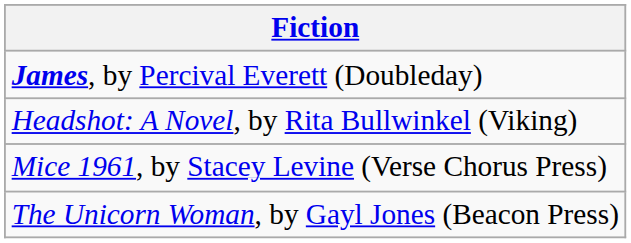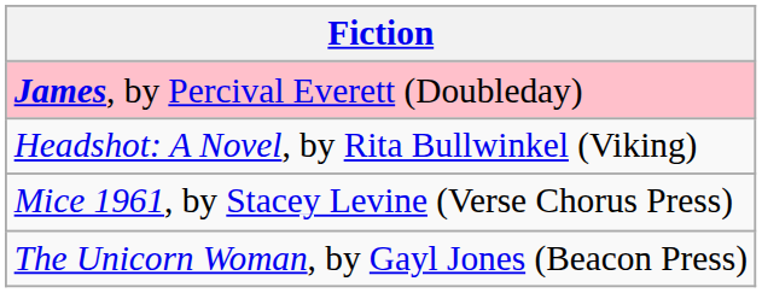row 2 | column 1: no background -> pink background
